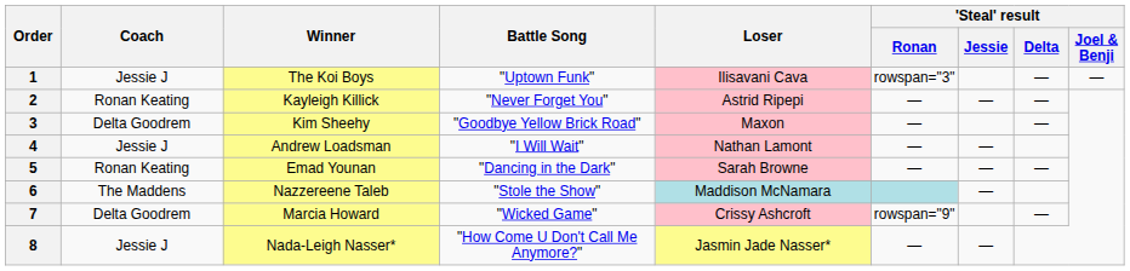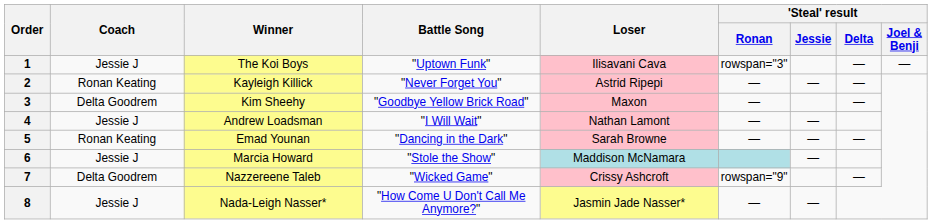6 | Coach: The Maddens -> Jessie J
6 | Winner: Nazzereene Taleb -> Marcia Howard
7 | Winner: Marcia Howard -> Nazzereene Taleb
